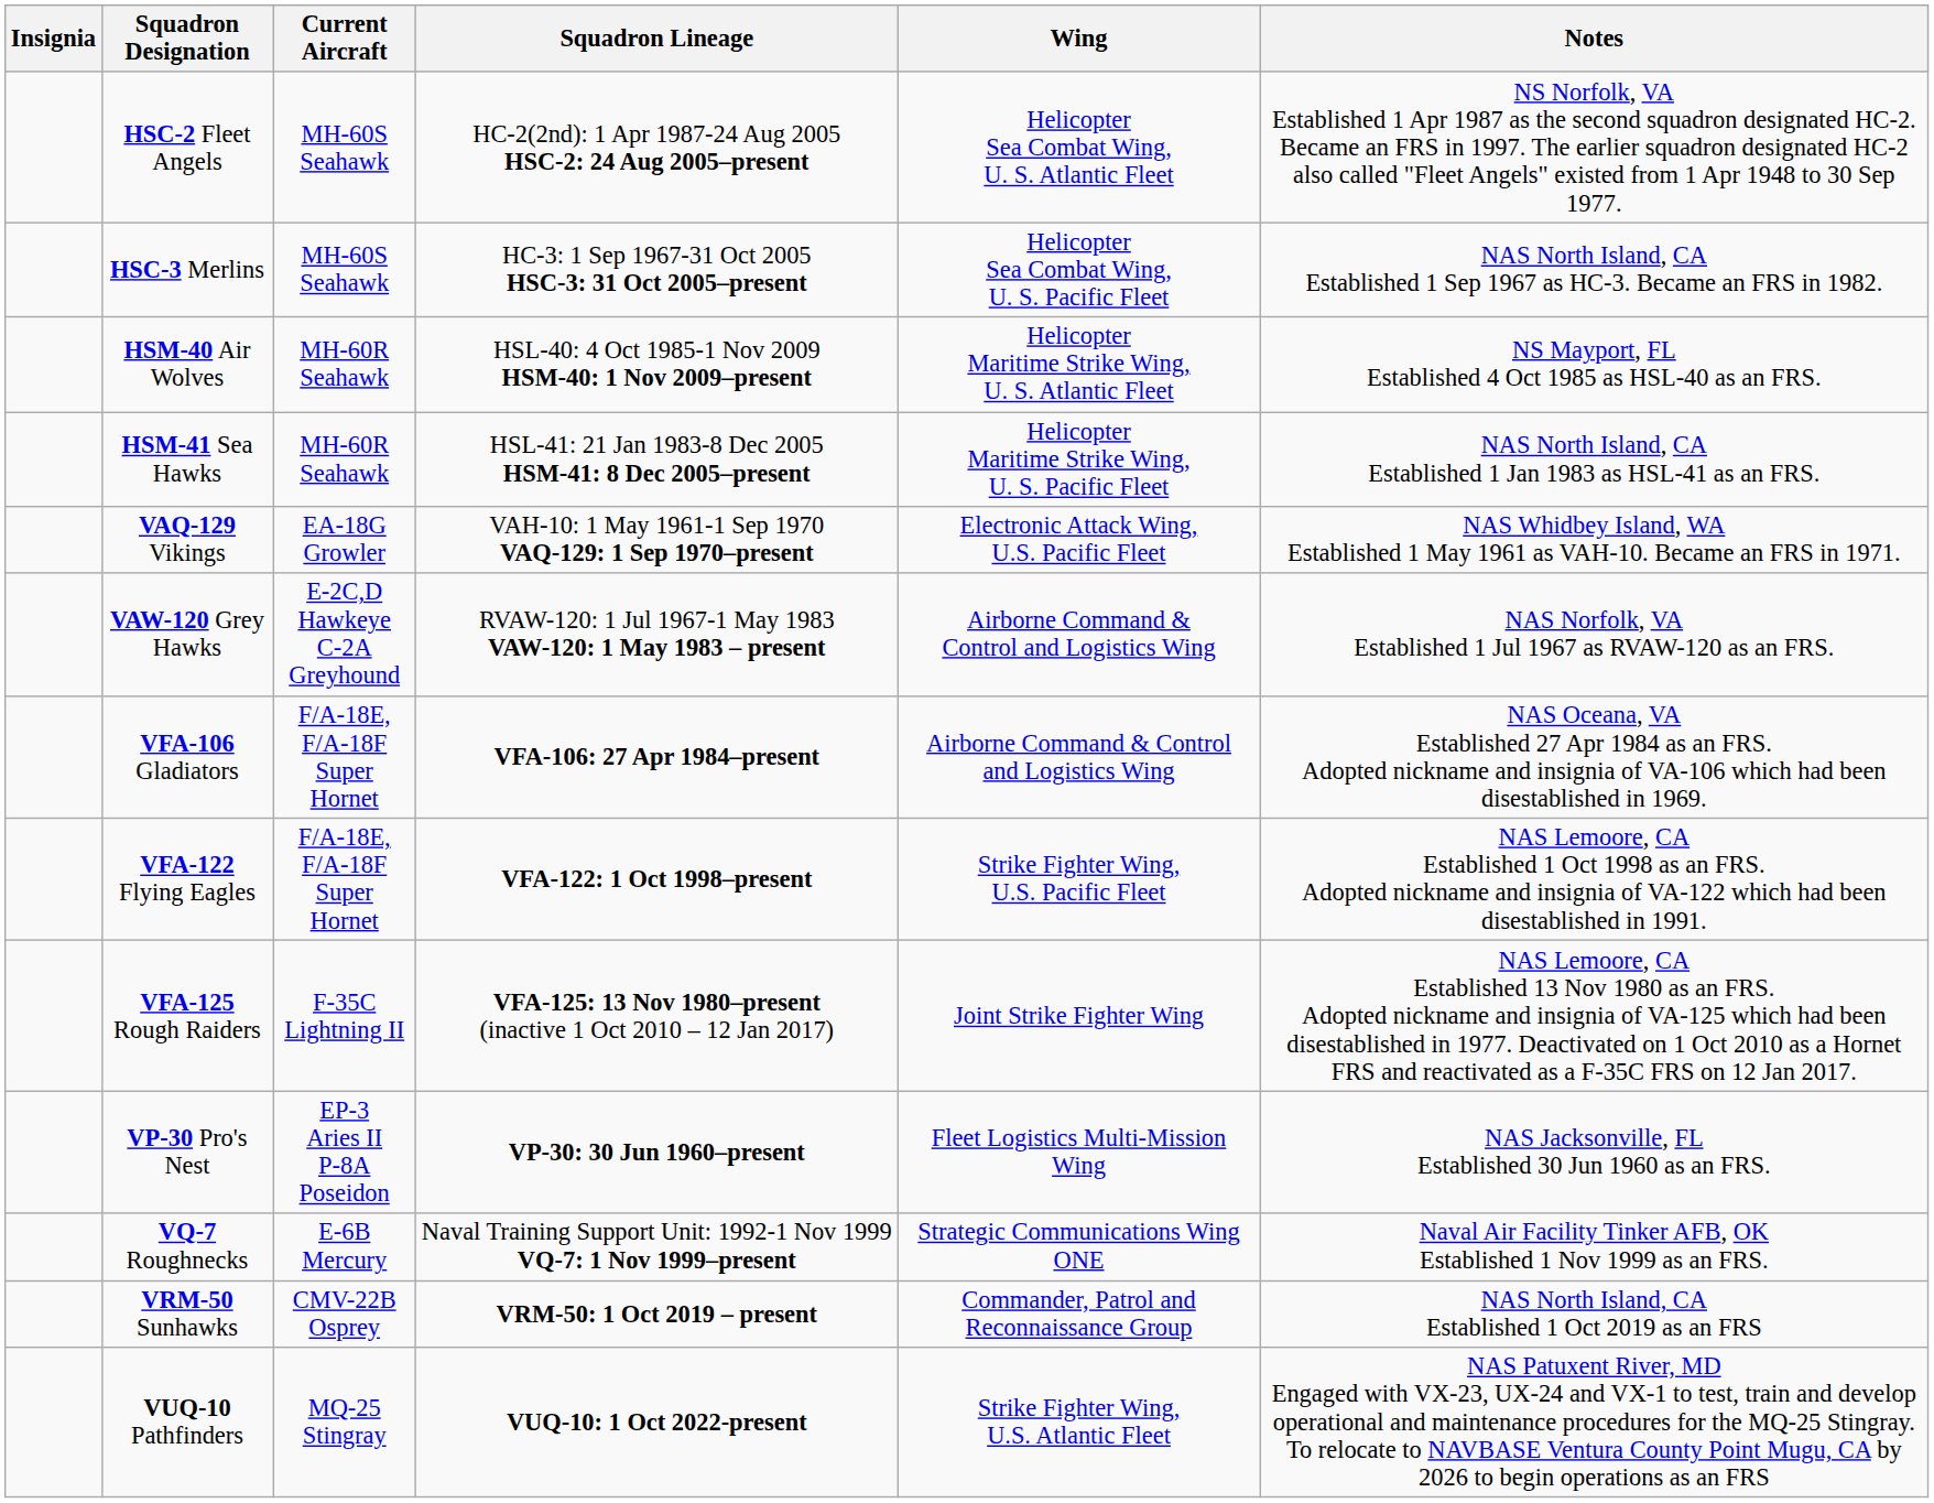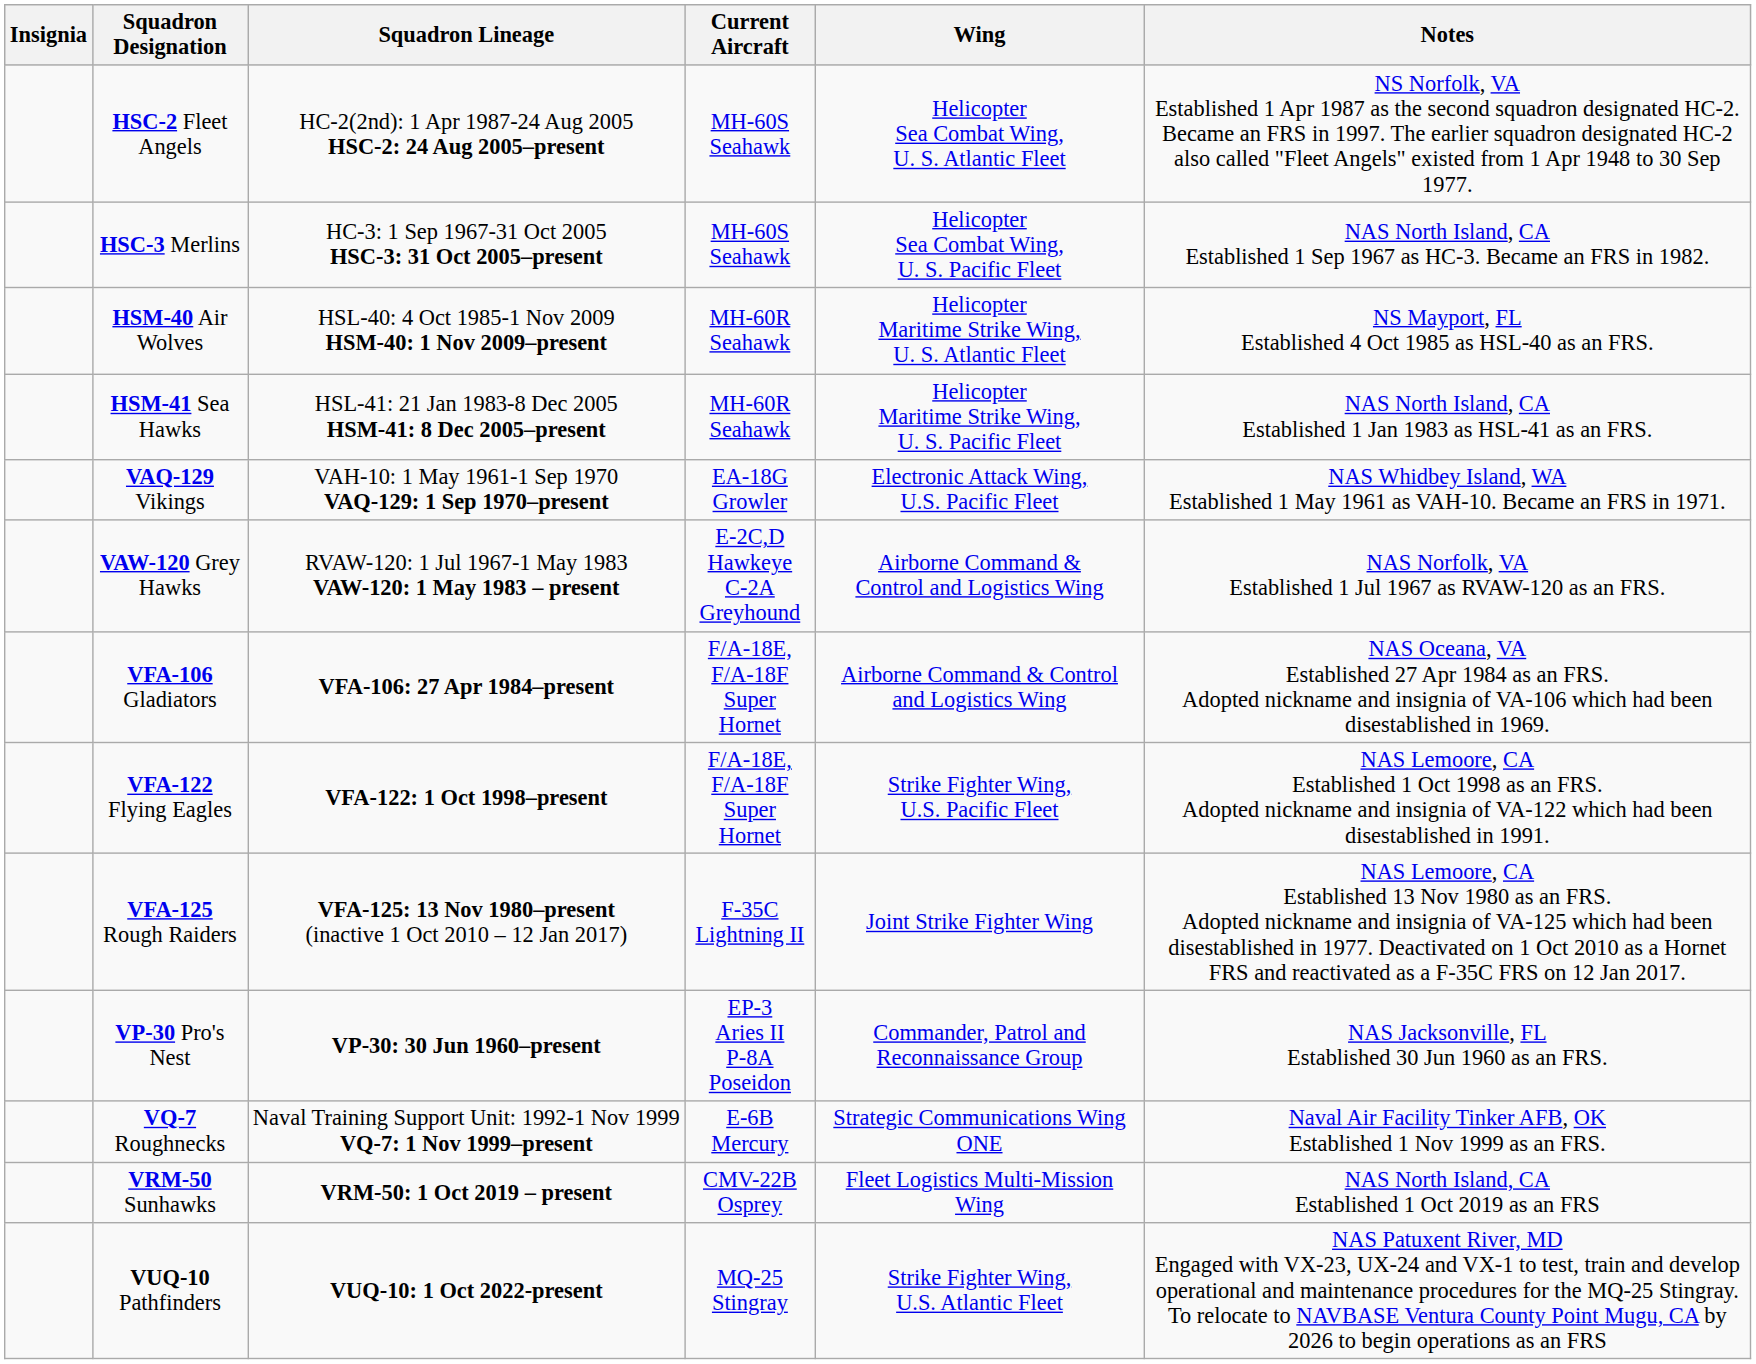columns swapped: Squadron Lineage <-> Current Aircraft
VP-30 Pro's Nest | Wing: Fleet Logistics Multi-Mission Wing -> Commander, Patrol and Reconnaissance Group
VRM-50 Sunhawks | Wing: Commander, Patrol and Reconnaissance Group -> Fleet Logistics Multi-Mission Wing
